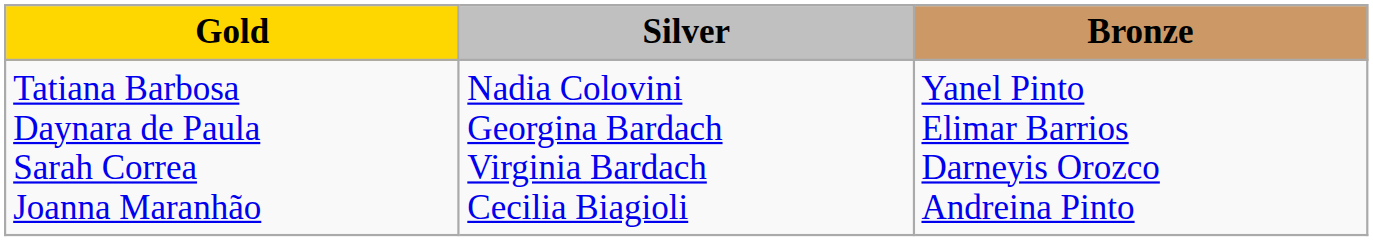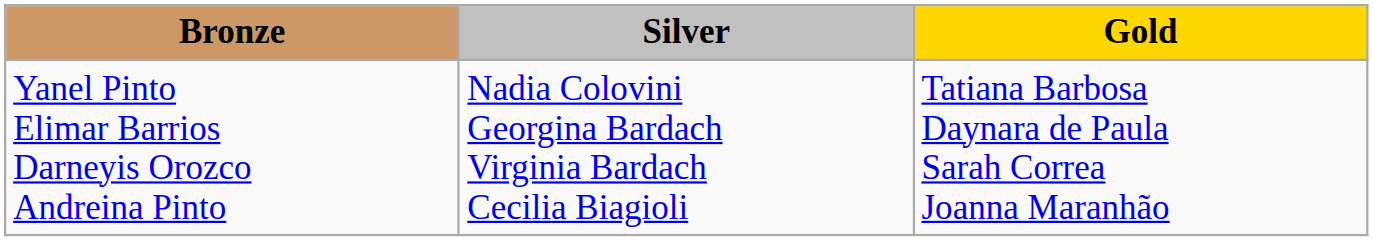columns swapped: Gold <-> Bronze
